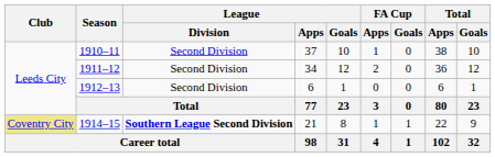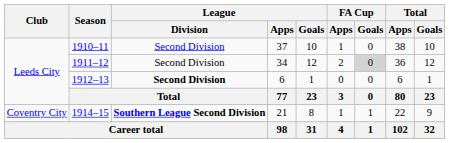1911–12 | FA Cup / Goals: no background -> lightgrey background
1912–13 | League / Division: normal -> bold
1914–15 | Club: khaki background -> no background
